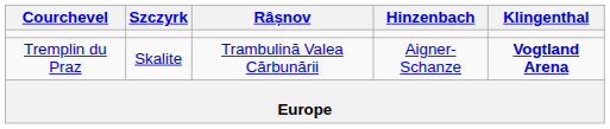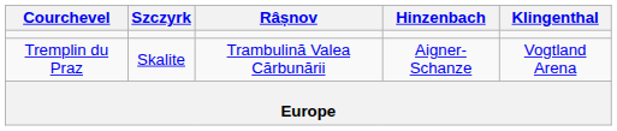Tremplin du Praz | Klingenthal: bold -> normal
